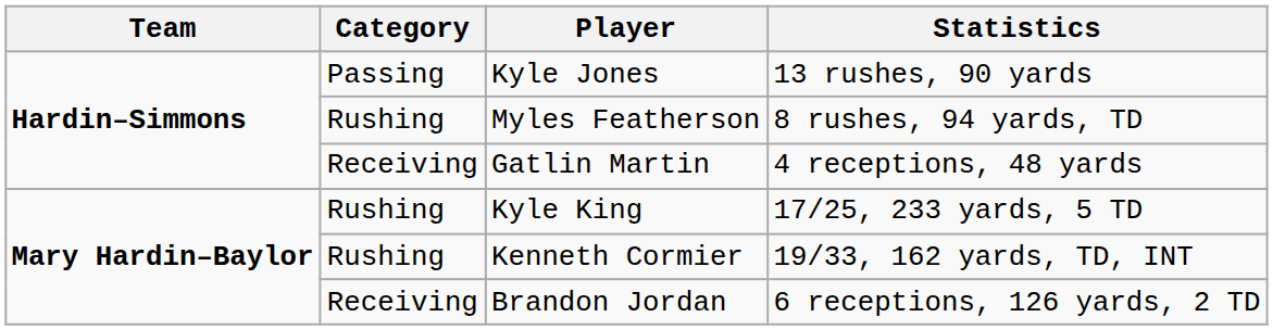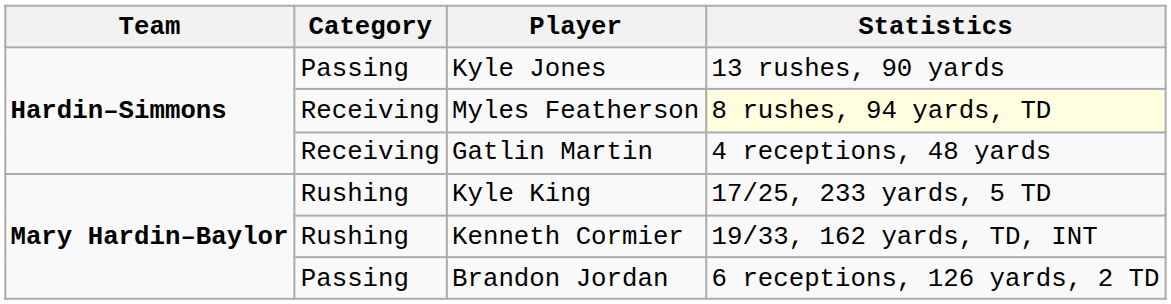Myles Featherson | Category: Rushing -> Receiving
Myles Featherson | Statistics: no background -> lightyellow background
Brandon Jordan | Category: Receiving -> Passing
